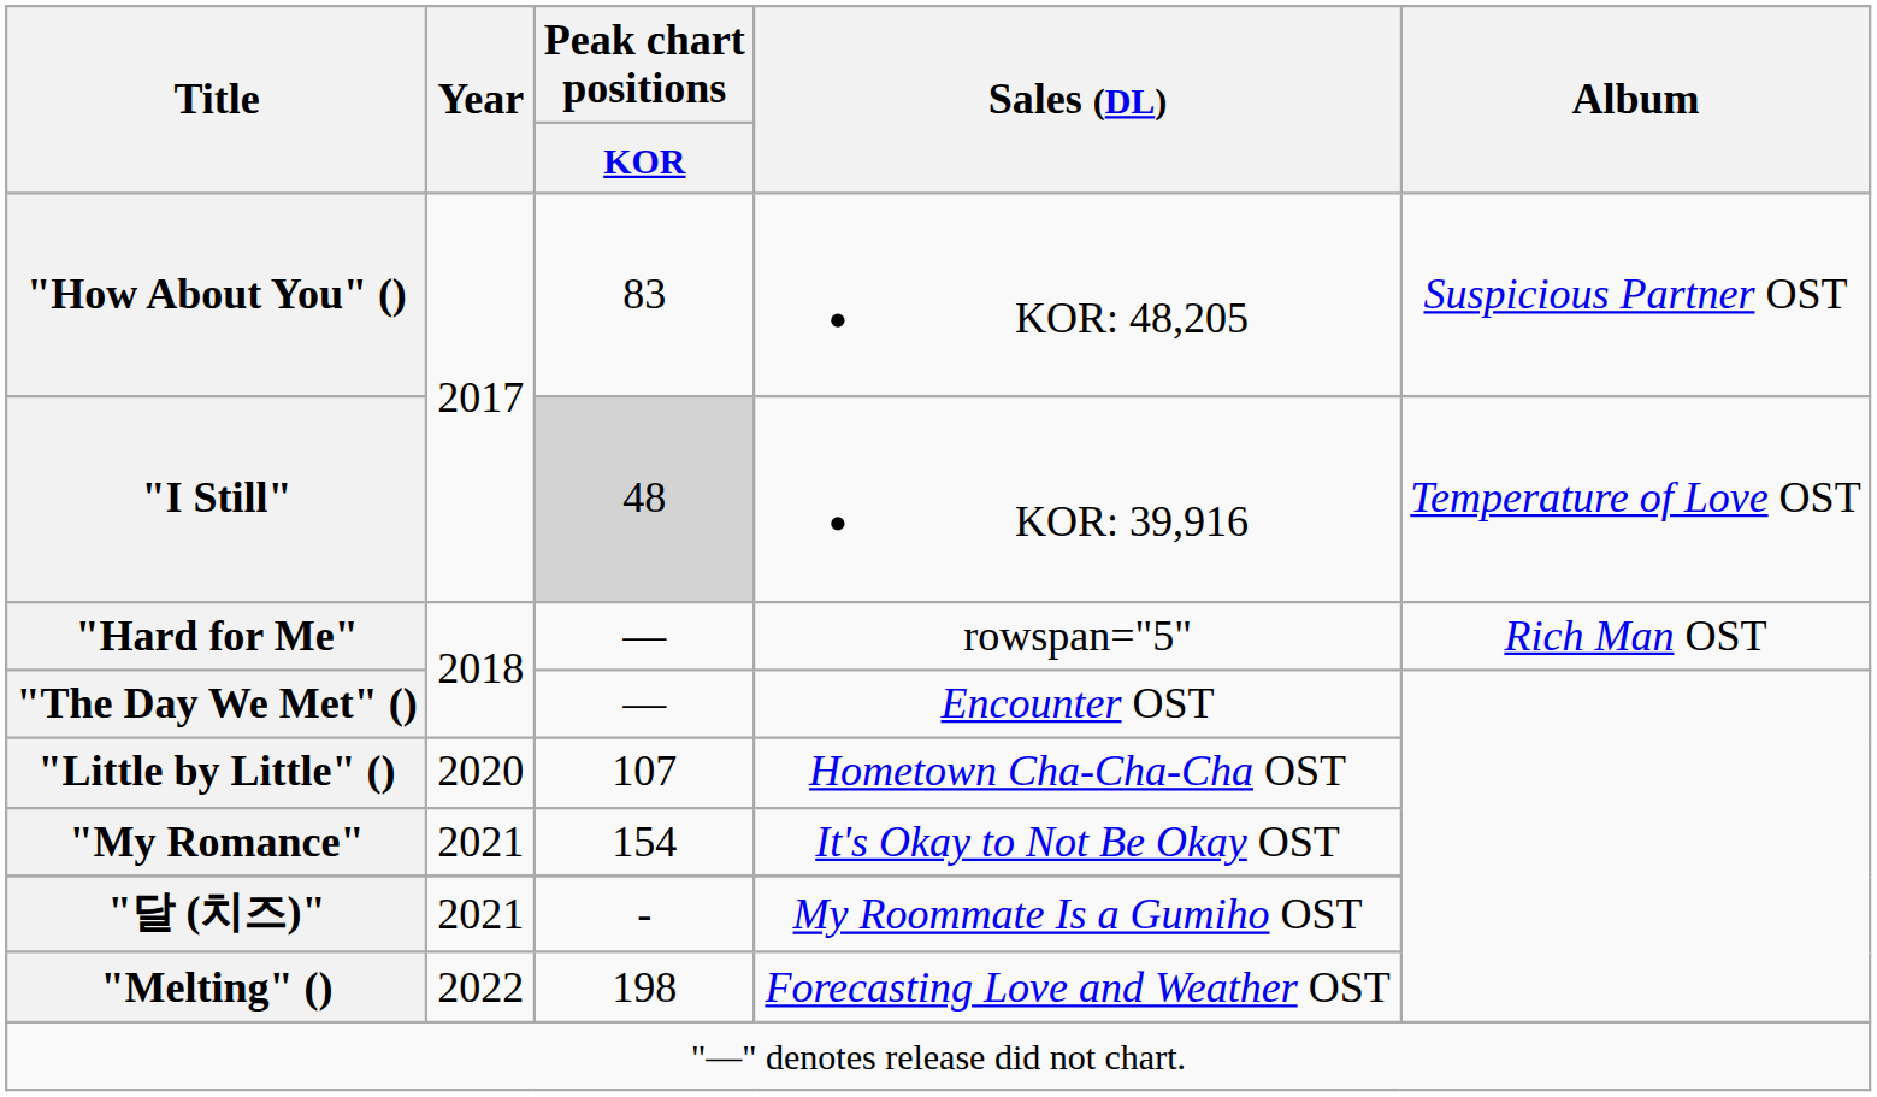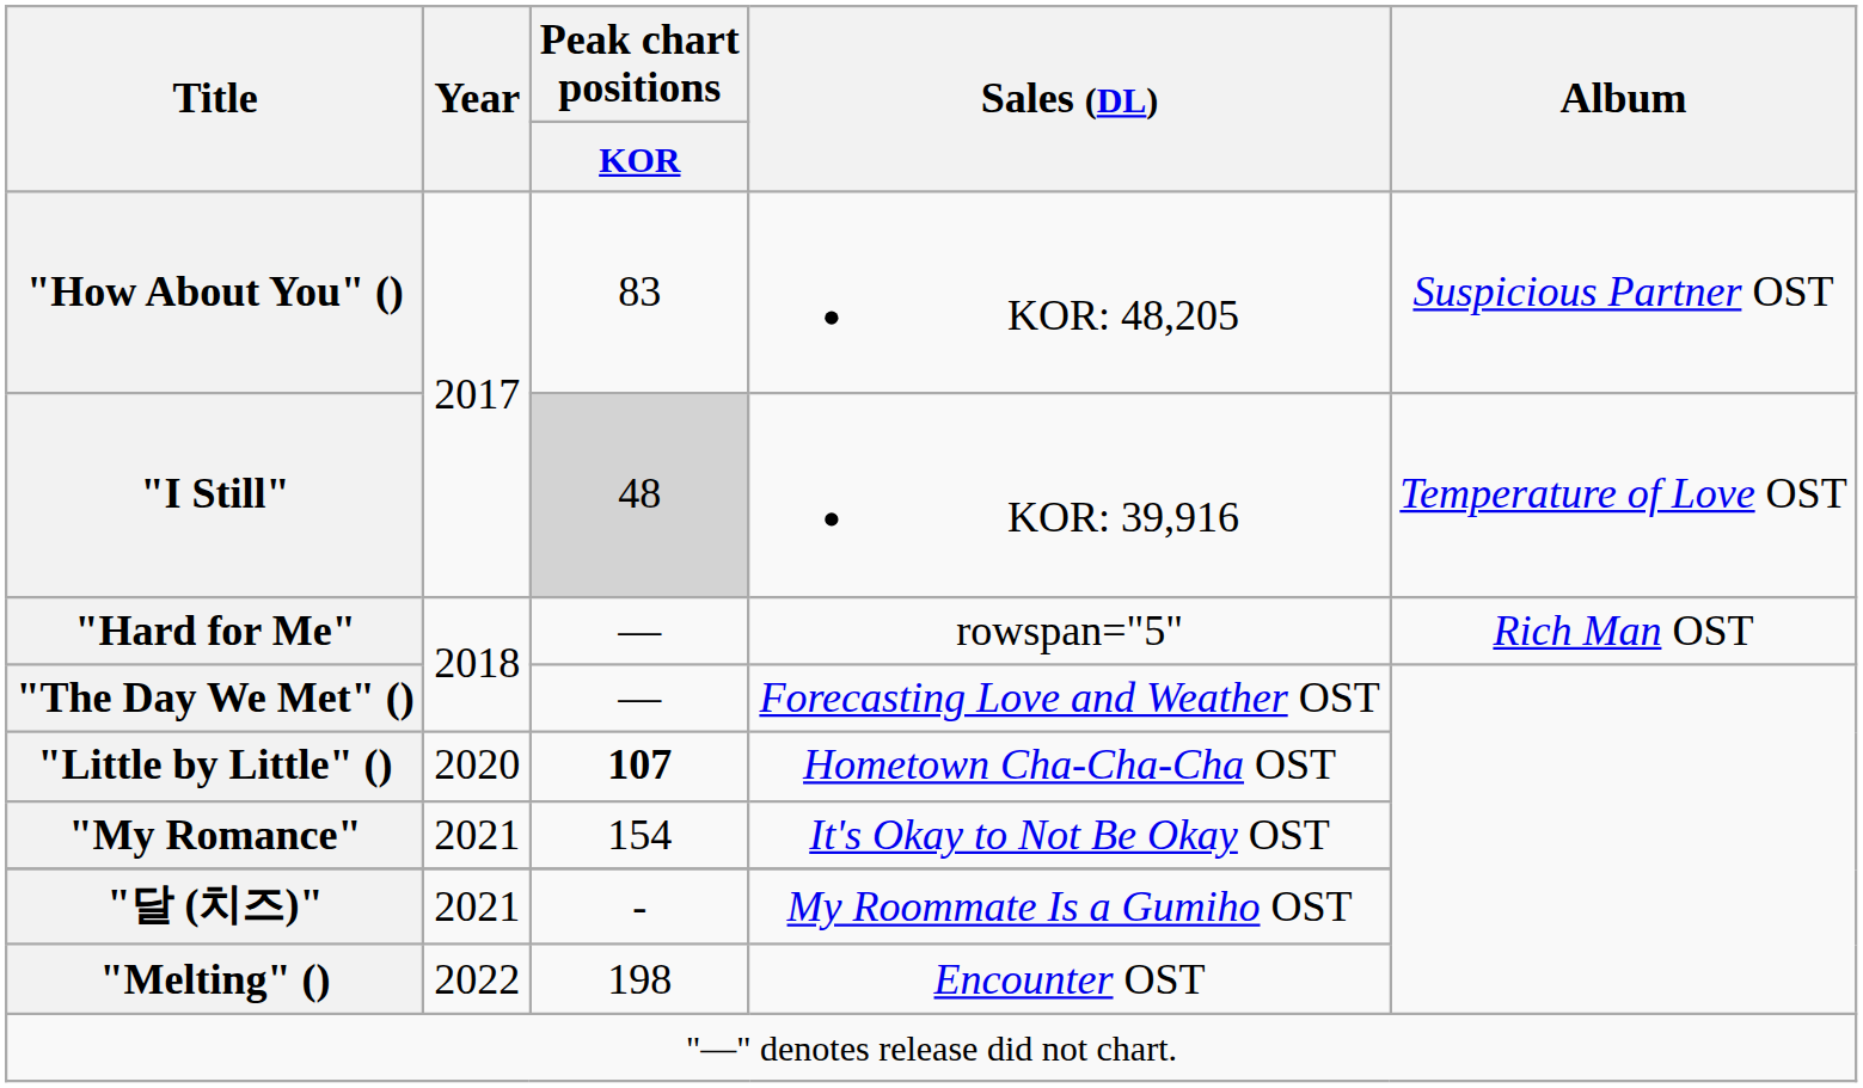"The Day We Met" () | Sales (DL): Encounter OST -> Forecasting Love and Weather OST
"Little by Little" () | Peak chart positions / KOR: normal -> bold
"Melting" () | Sales (DL): Forecasting Love and Weather OST -> Encounter OST
